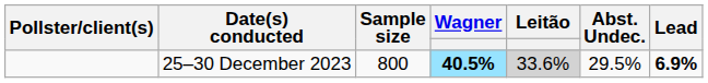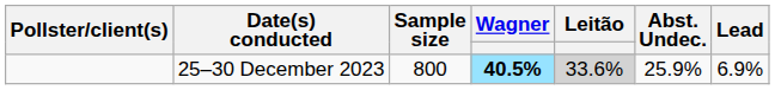25–30 December 2023 | Abst. Undec.: 29.5% -> 25.9%
25–30 December 2023 | Lead: bold -> normal
